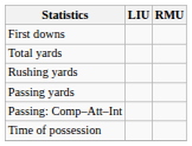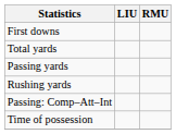rows swapped: Rushing yards <-> Passing yards
